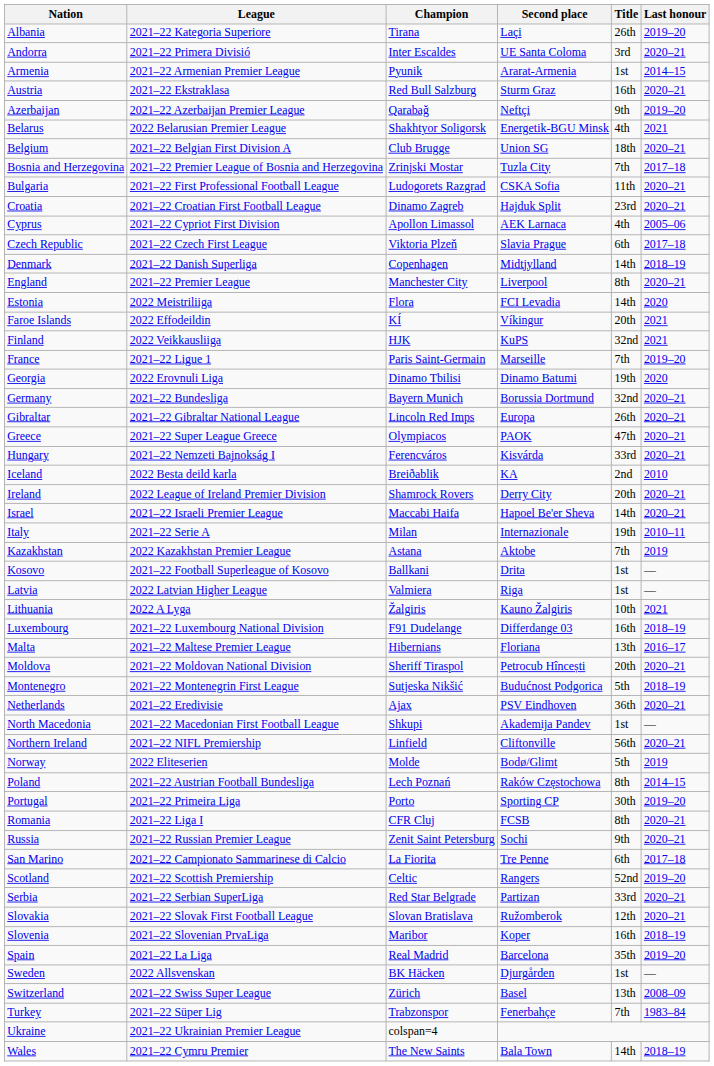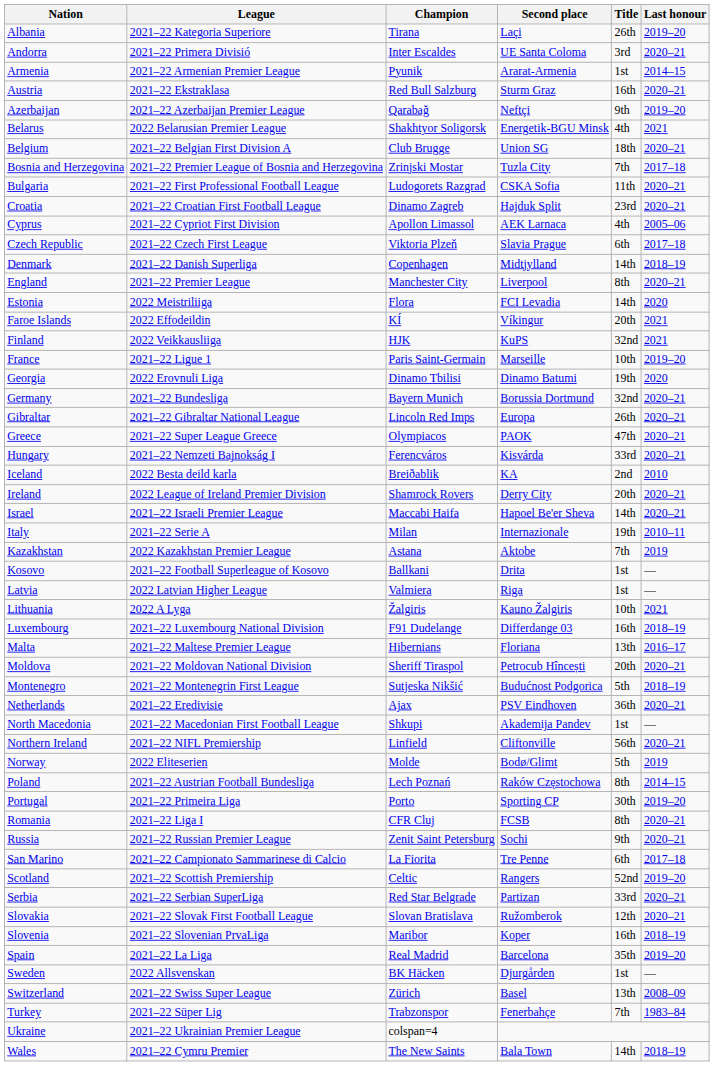France | Title: 7th -> 10th
